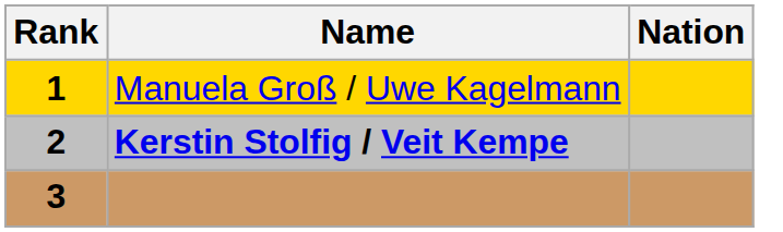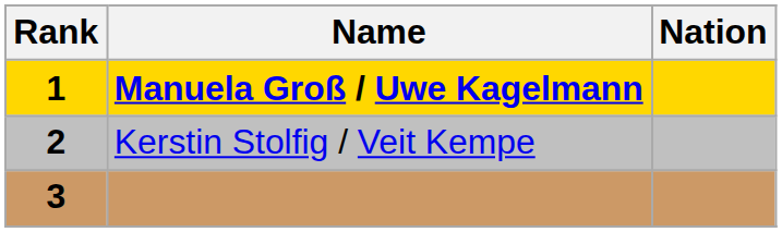Manuela Groß / Uwe Kagelmann | Name: normal -> bold
Kerstin Stolfig / Veit Kempe | Name: bold -> normal
